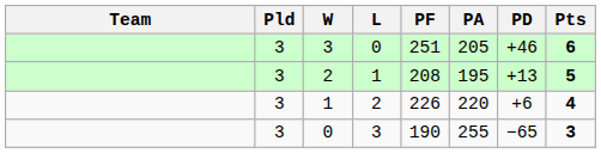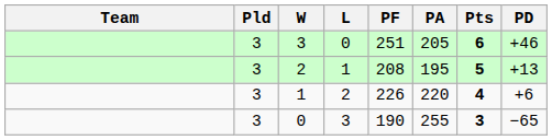columns swapped: PD <-> Pts
